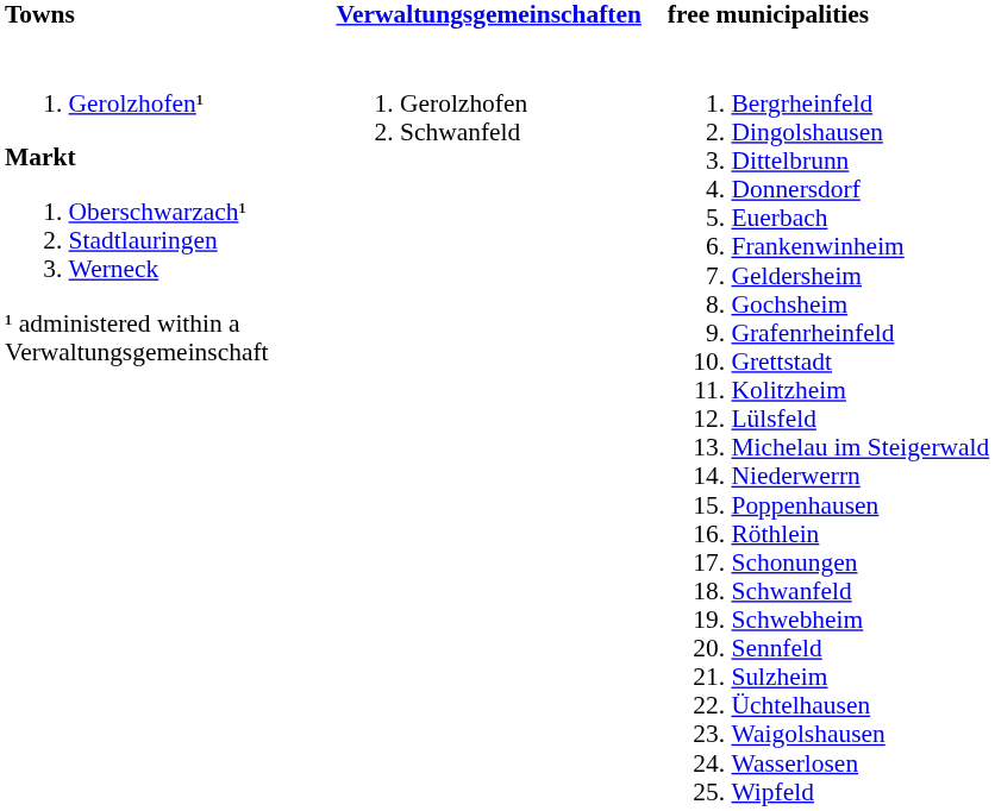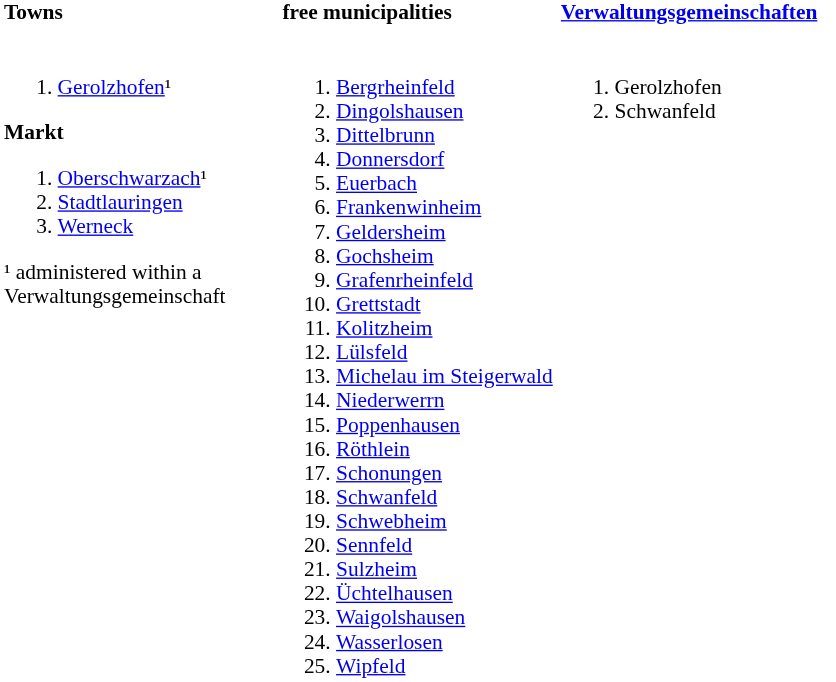columns swapped: Verwaltungsgemeinschaften <-> free municipalities
